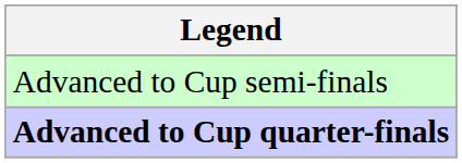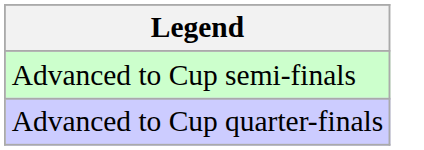row 3 | column 1: bold -> normal
